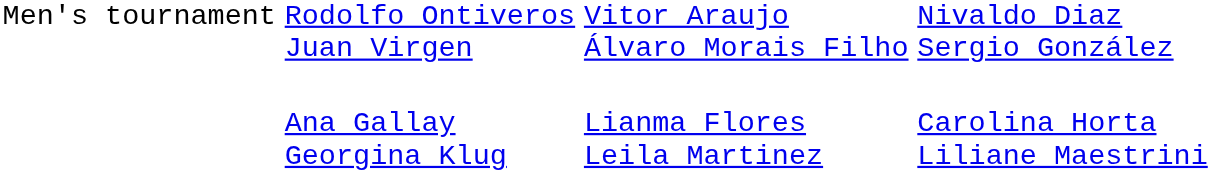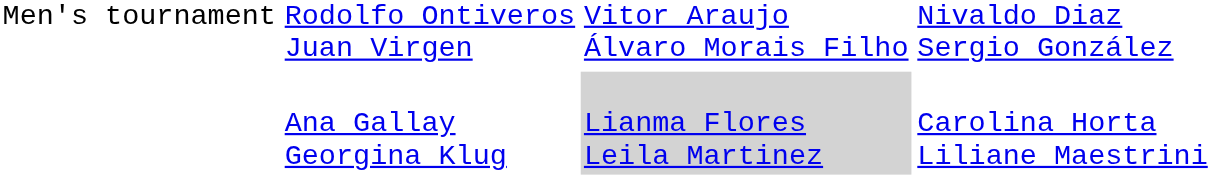Ana Gallay Georgina Klug | column 3: no background -> lightgrey background
